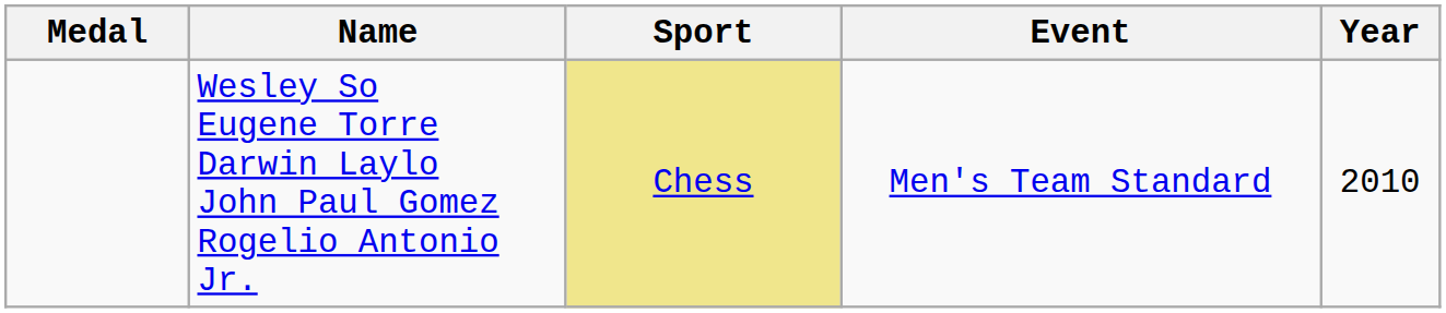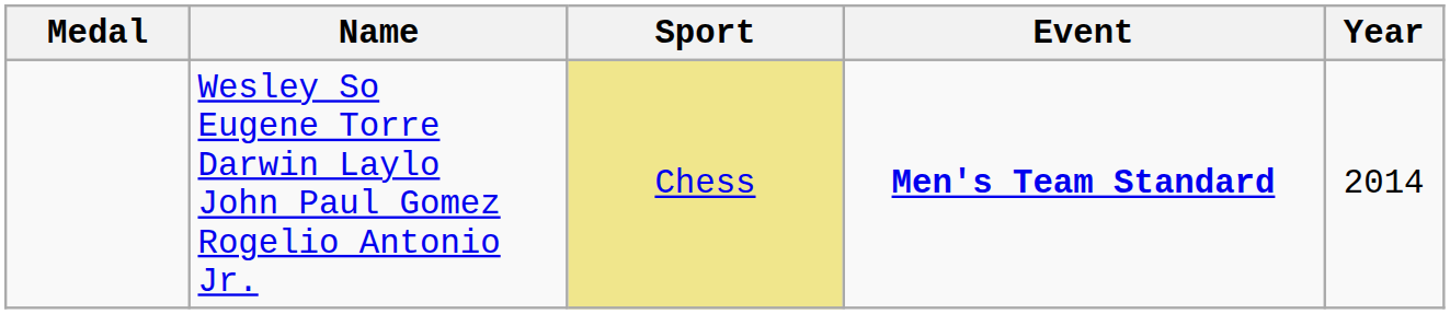row 2 | Event: normal -> bold
row 2 | Year: 2010 -> 2014
